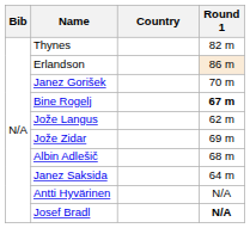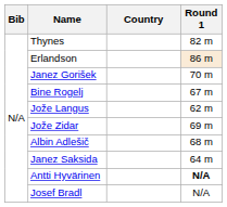Bine Rogelj | Round 1: bold -> normal
Antti Hyvärinen | Round 1: normal -> bold
Josef Bradl | Round 1: bold -> normal
